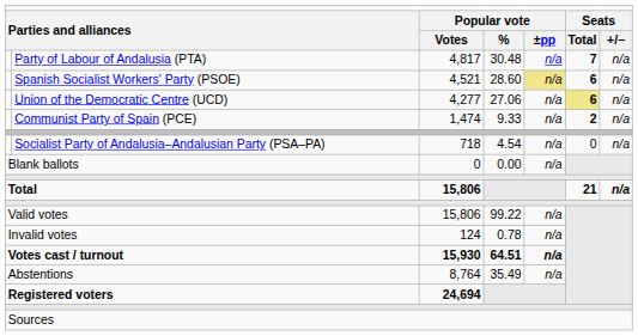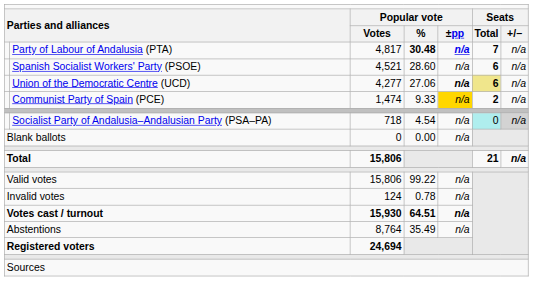Party of Labour of Andalusia (PTA) | column 4: normal -> bold
Party of Labour of Andalusia (PTA) | column 5: normal -> bold
Spanish Socialist Workers' Party (PSOE) | column 5: khaki background -> no background
Union of the Democratic Centre (UCD) | column 5: normal -> bold
Communist Party of Spain (PCE) | column 5: no background -> gold background
Socialist Party of Andalusia–Andalusian Party (PSA–PA) | column 6: no background -> paleturquoise background
Socialist Party of Andalusia–Andalusian Party (PSA–PA) | column 7: no background -> lightgrey background
